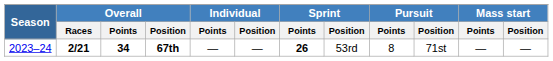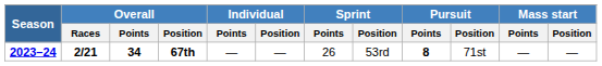67th | Season: normal -> bold
67th | Sprint / Points: bold -> normal
67th | Pursuit / Points: normal -> bold
